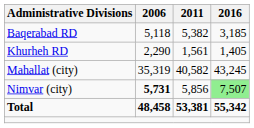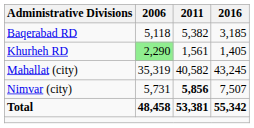Khurheh RD | 2006: no background -> lightgreen background
Nimvar (city) | 2006: bold -> normal
Nimvar (city) | 2011: normal -> bold
Nimvar (city) | 2016: lightgreen background -> no background
